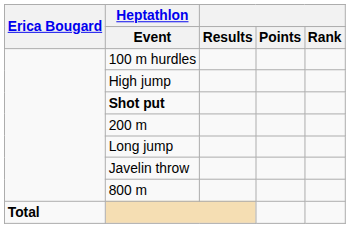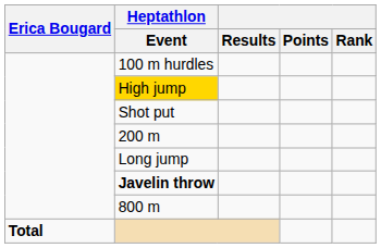High jump | Heptathlon / Event: no background -> gold background
Shot put | Heptathlon / Event: bold -> normal
Javelin throw | Heptathlon / Event: normal -> bold
